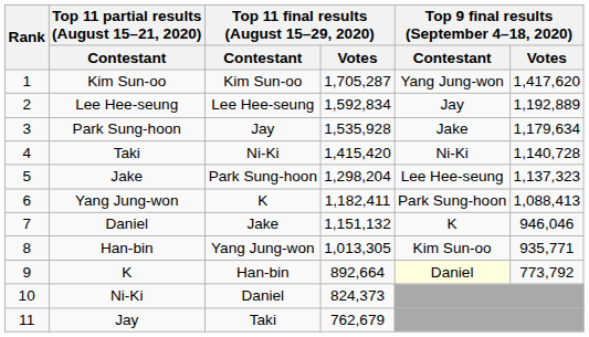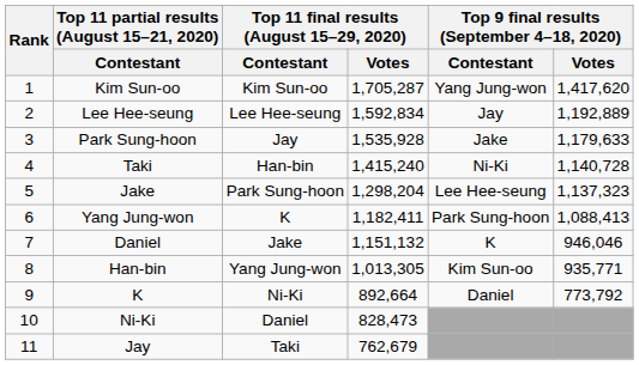row 5 | Top 9 final results (September 4–18, 2020) / Votes: 1,179,634 -> 1,179,633
row 6 | Top 11 final results (August 15–29, 2020) / Contestant: Ni-Ki -> Han-bin
row 6 | Top 11 final results (August 15–29, 2020) / Votes: 1,415,420 -> 1,415,240
row 11 | Top 11 final results (August 15–29, 2020) / Contestant: Han-bin -> Ni-Ki
row 11 | Top 9 final results (September 4–18, 2020) / Contestant: lightyellow background -> no background
row 12 | Top 11 final results (August 15–29, 2020) / Votes: 824,373 -> 828,473
